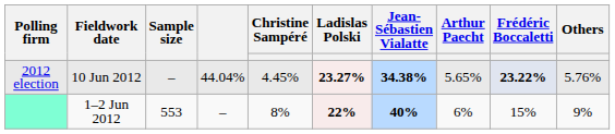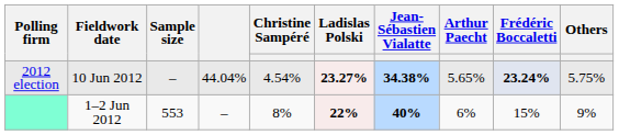2012 election | Christine Sampéré: 4.45% -> 4.54%
2012 election | Frédéric Boccaletti: 23.22% -> 23.24%
2012 election | Others: 5.76% -> 5.75%
